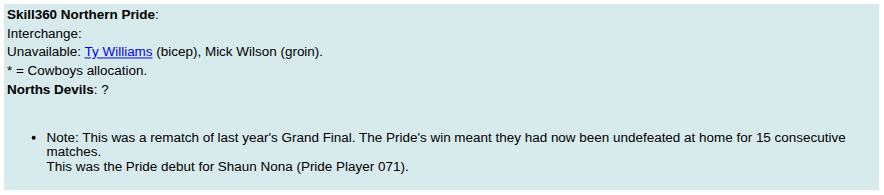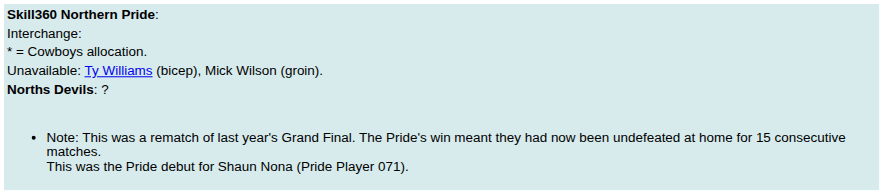row 3 | column 1: Unavailable: Ty Williams (bicep), Mick Wilson (groin). -> * = Cowboys allocation.
row 4 | column 1: * = Cowboys allocation. -> Unavailable: Ty Williams (bicep), Mick Wilson (groin).
